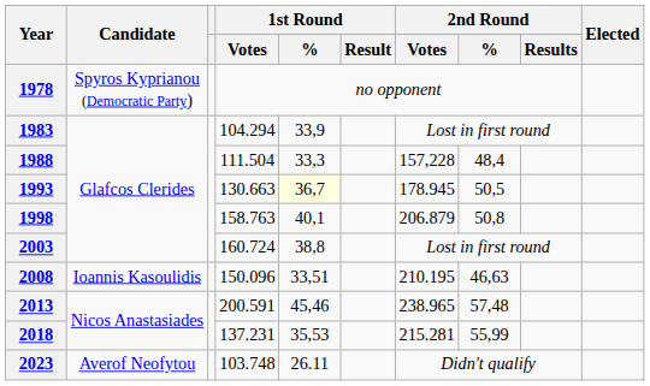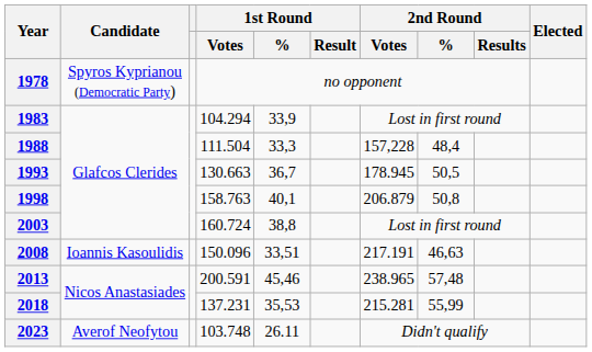1993 | 1st Round / %: lightyellow background -> no background
2008 | 2nd Round / Votes: 210.195 -> 217.191
